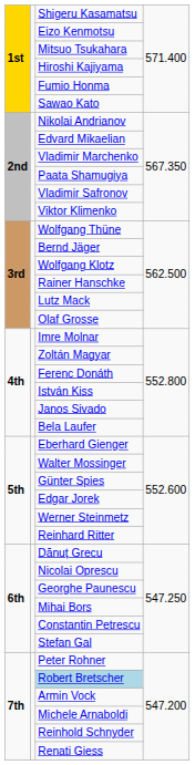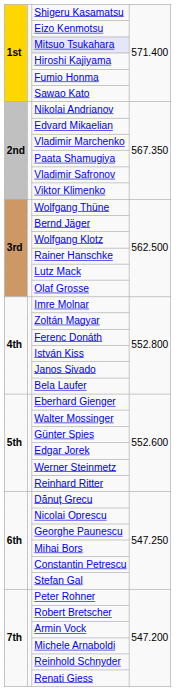Mitsuo Tsukahara | column 3: no background -> lavender background
Robert Bretscher | column 3: lightblue background -> no background
